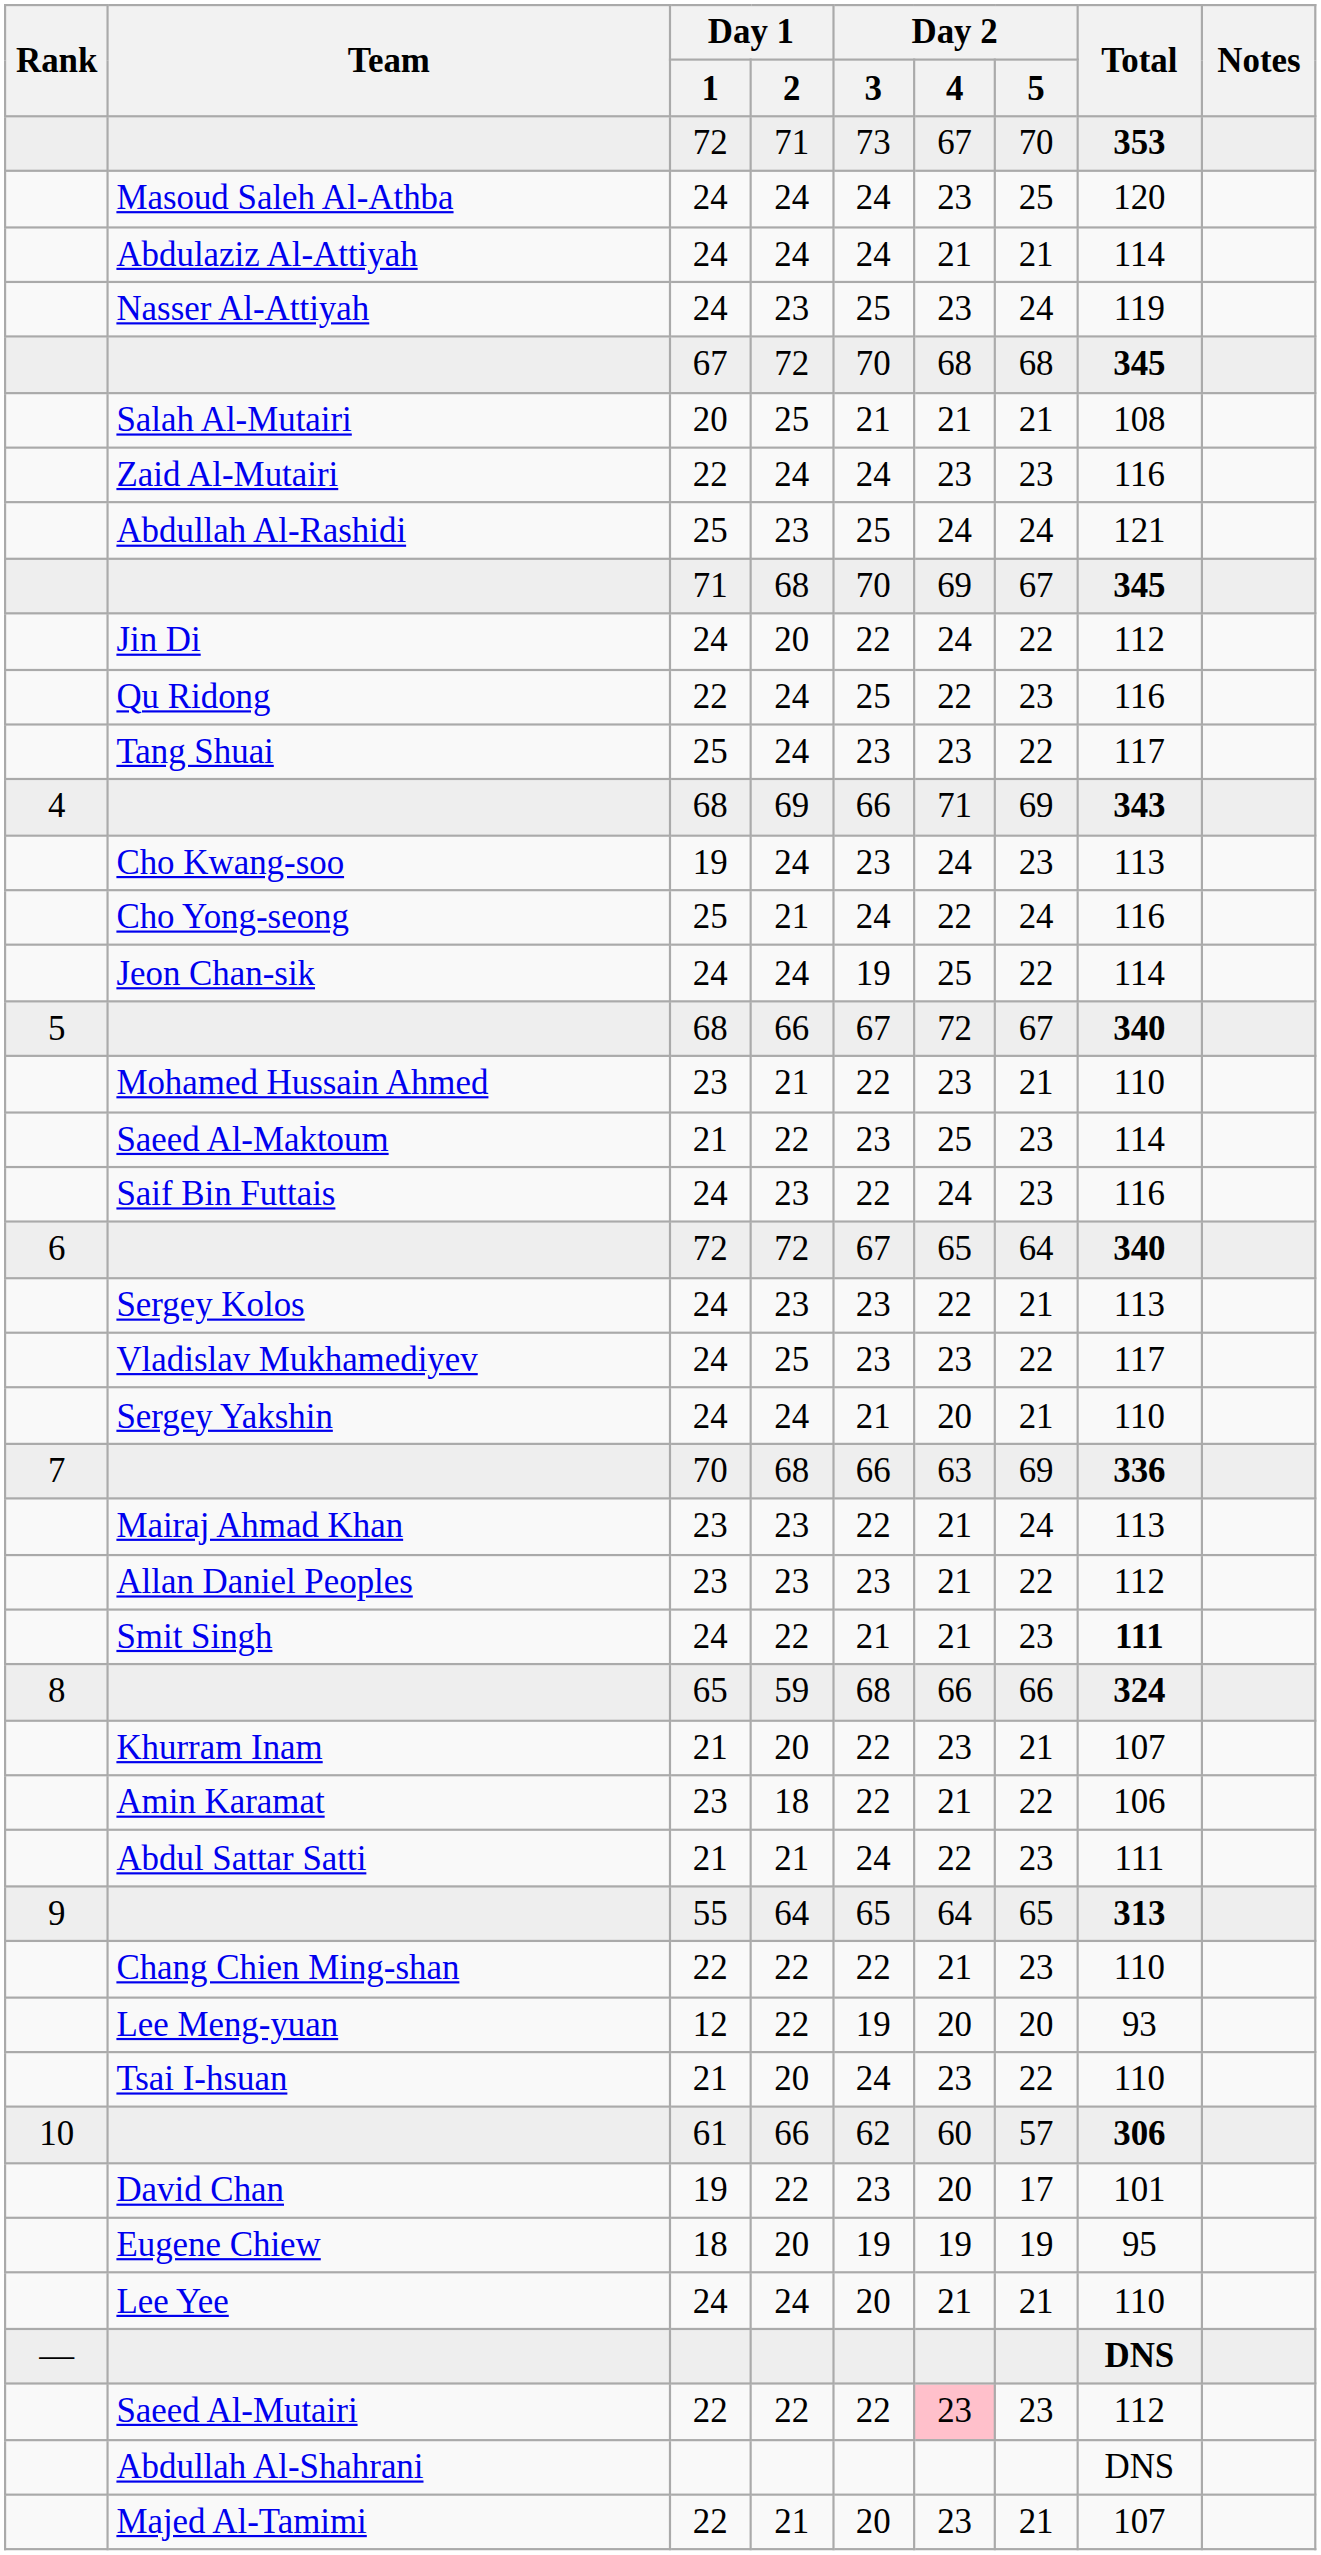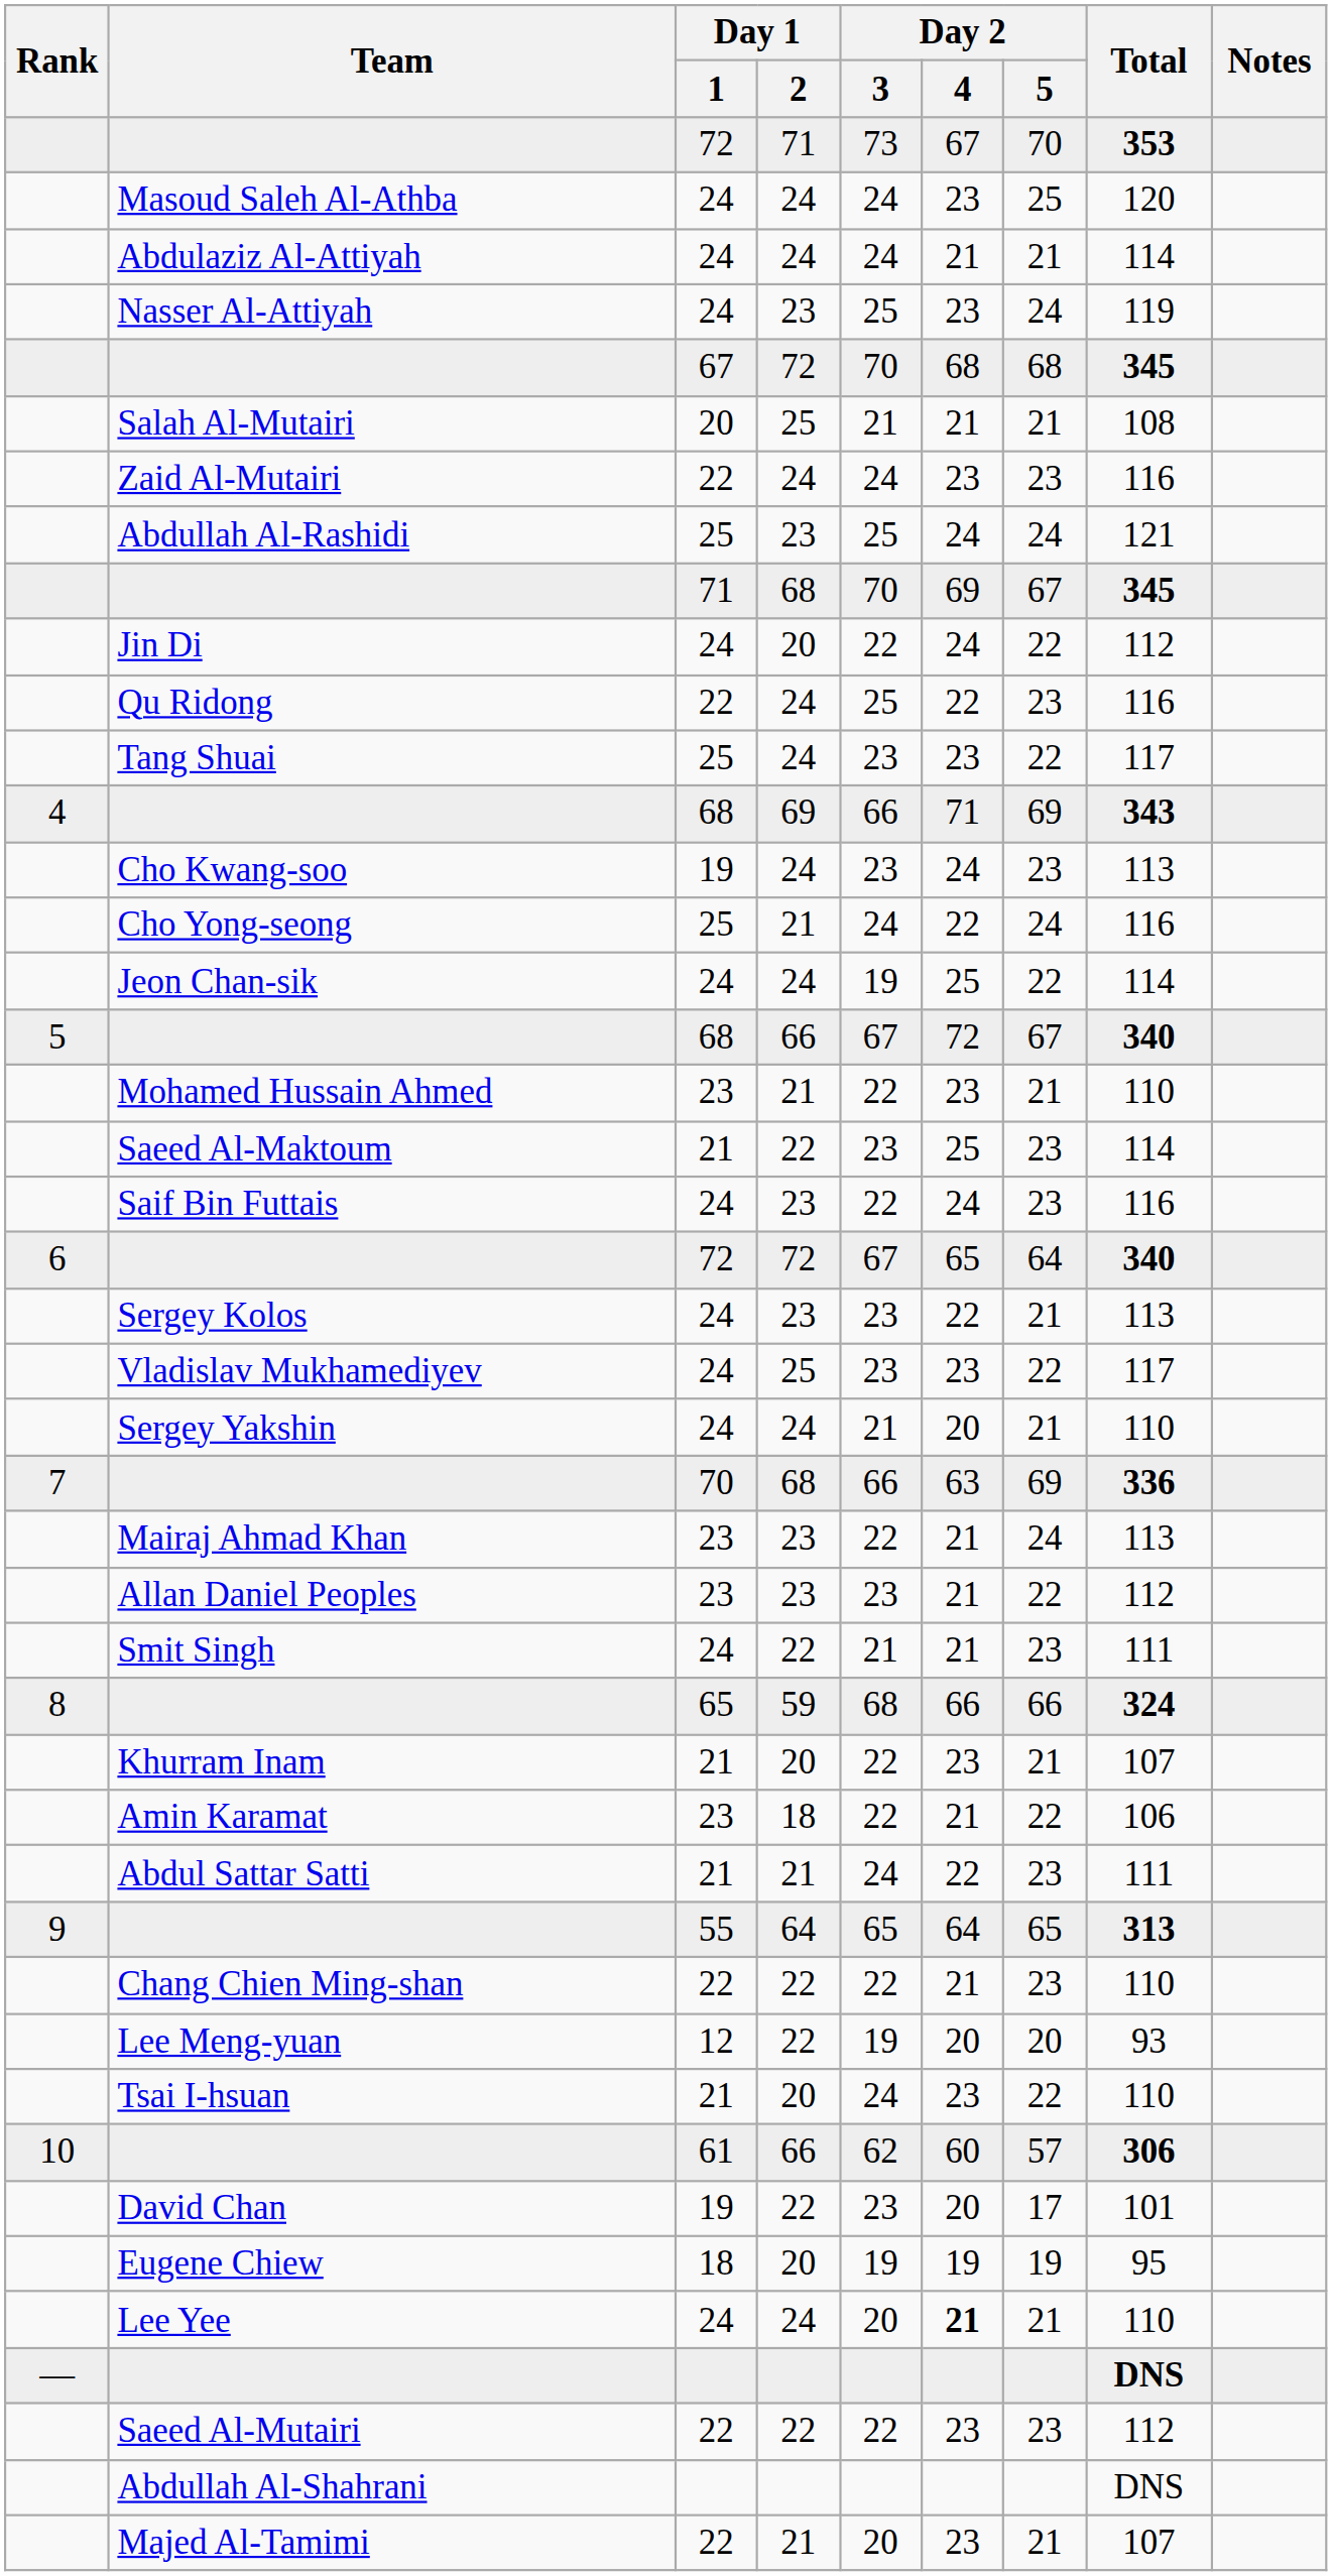Smit Singh | Total: bold -> normal
Lee Yee | Day 2 / 4: normal -> bold
Saeed Al-Mutairi | Day 2 / 4: pink background -> no background
